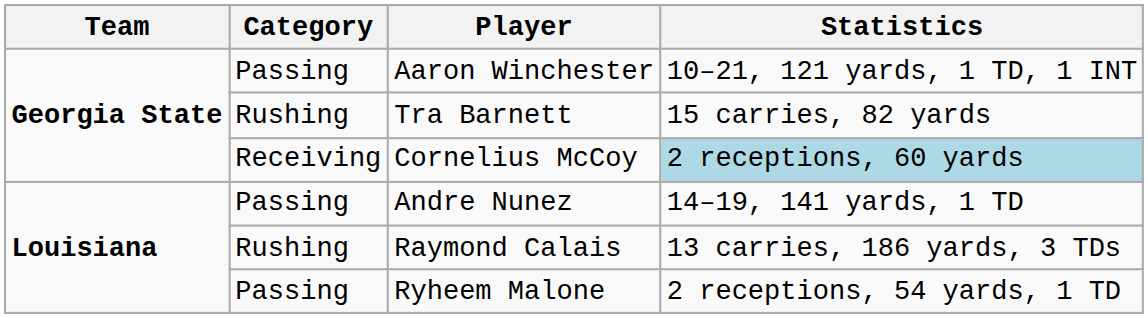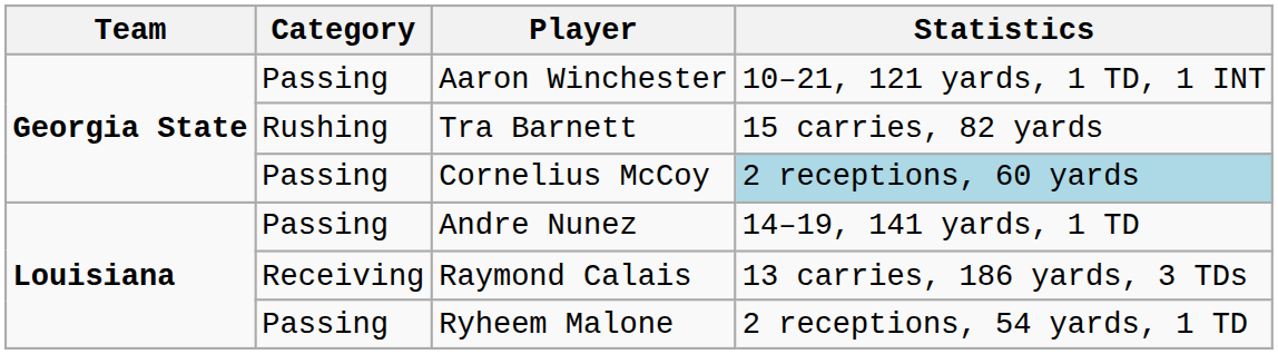Cornelius McCoy | Category: Receiving -> Passing
Raymond Calais | Category: Rushing -> Receiving
